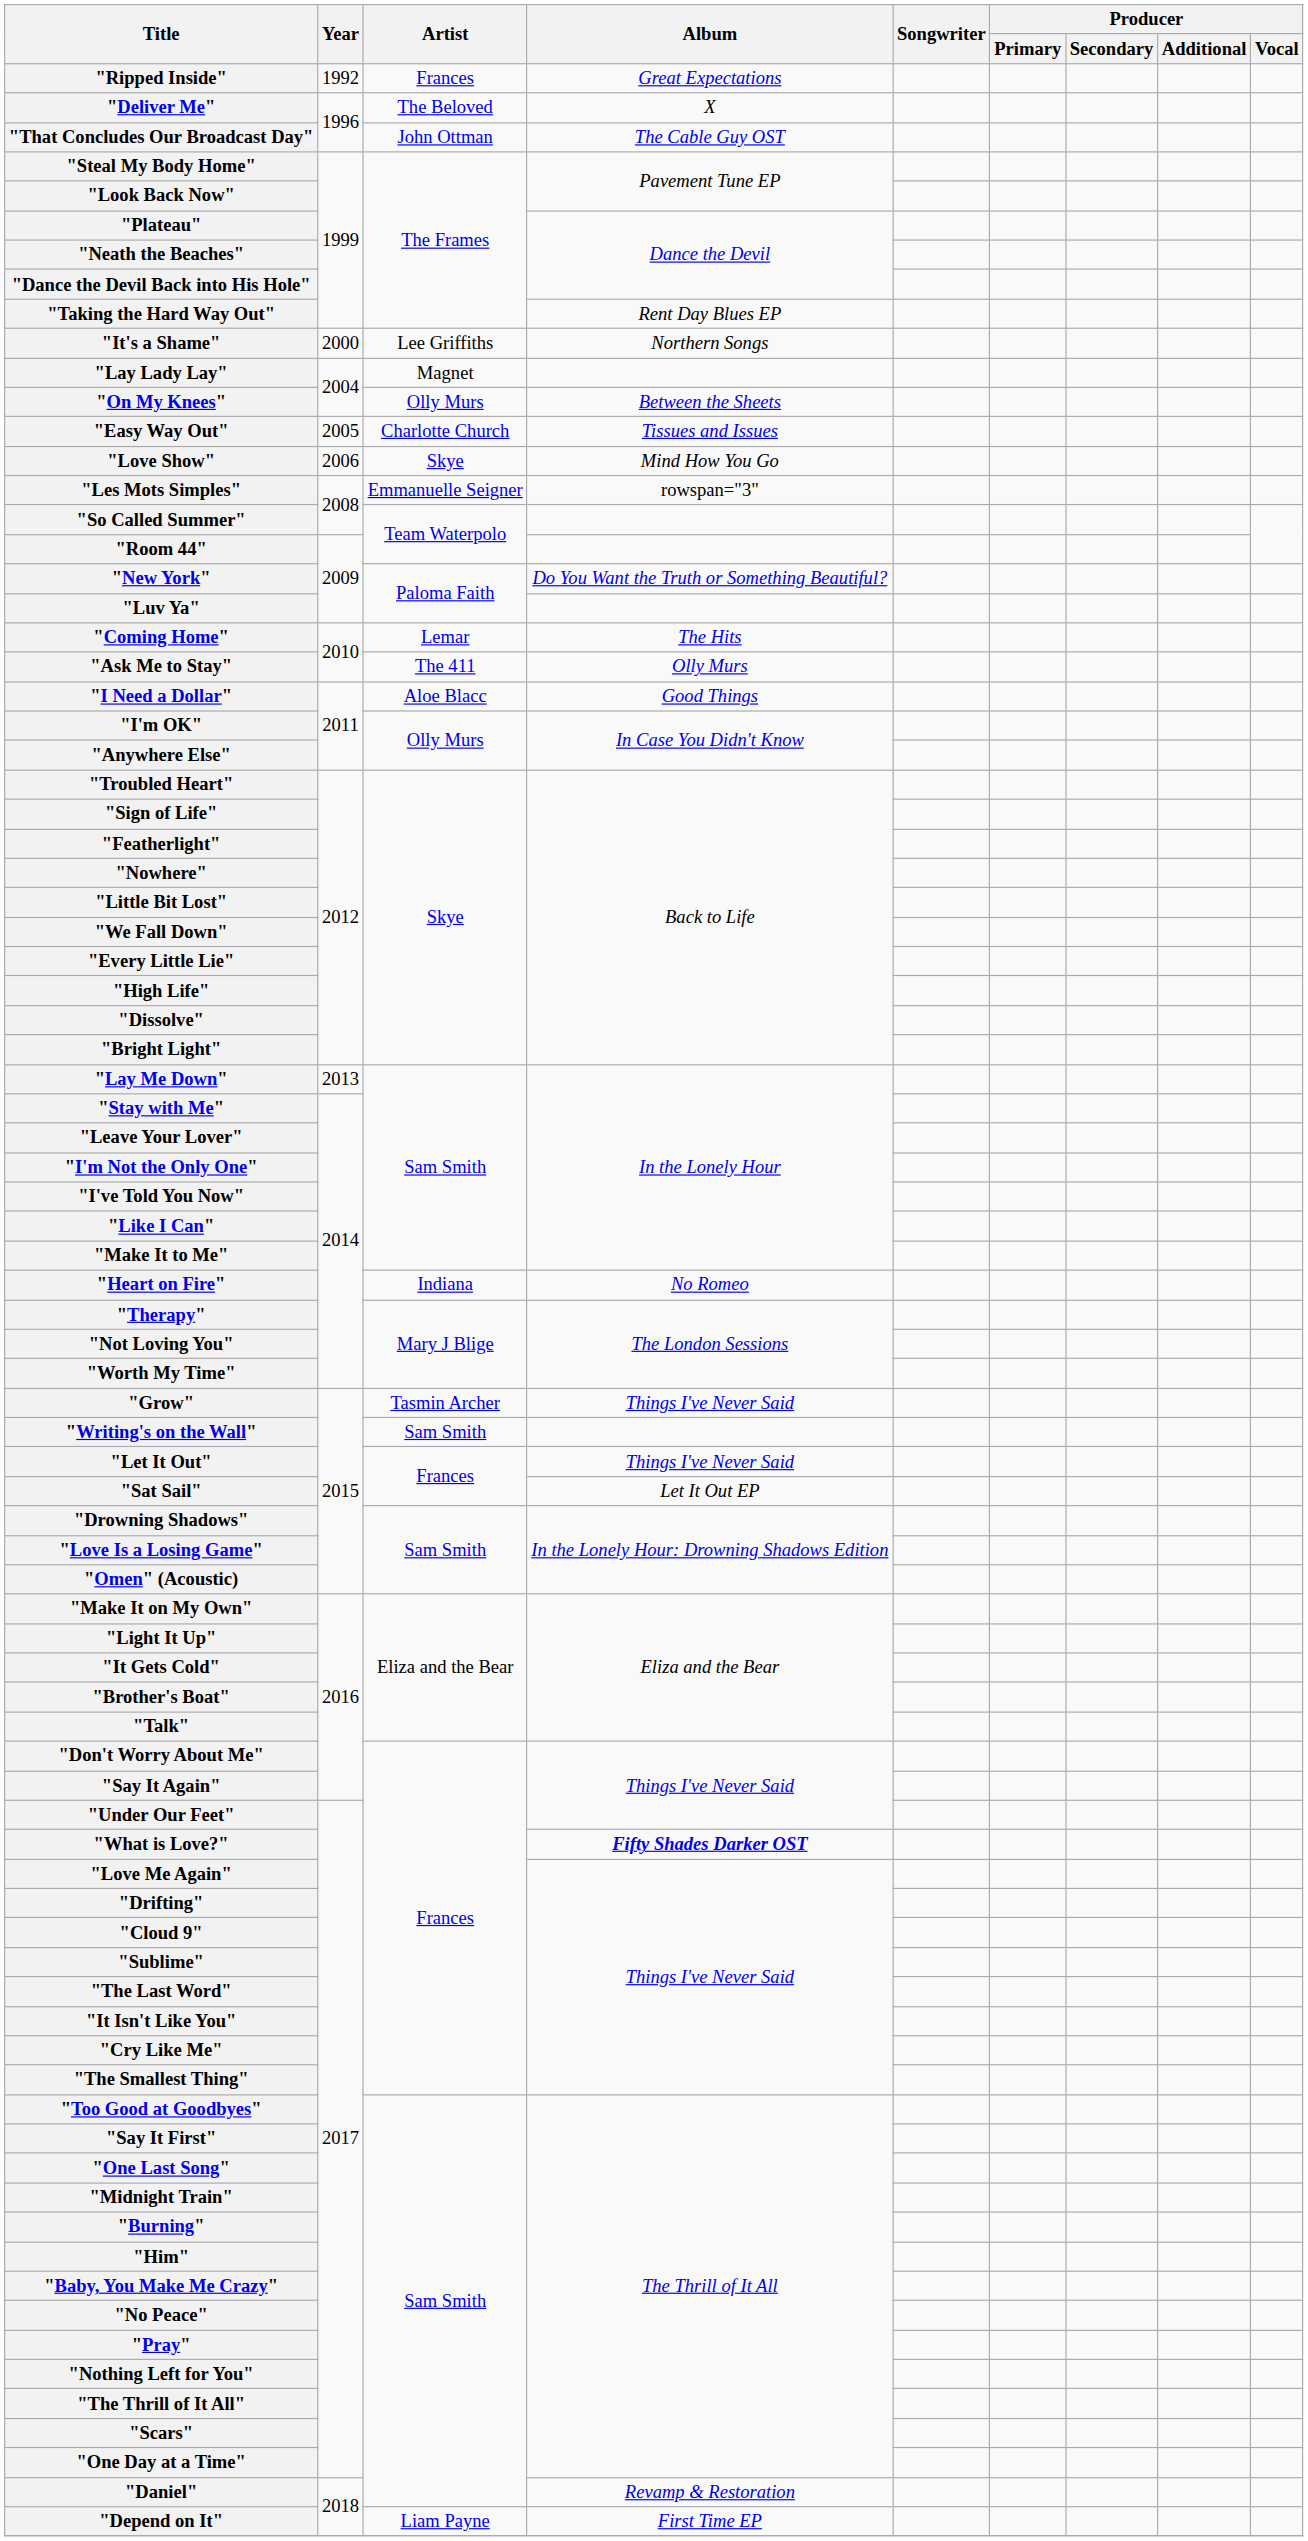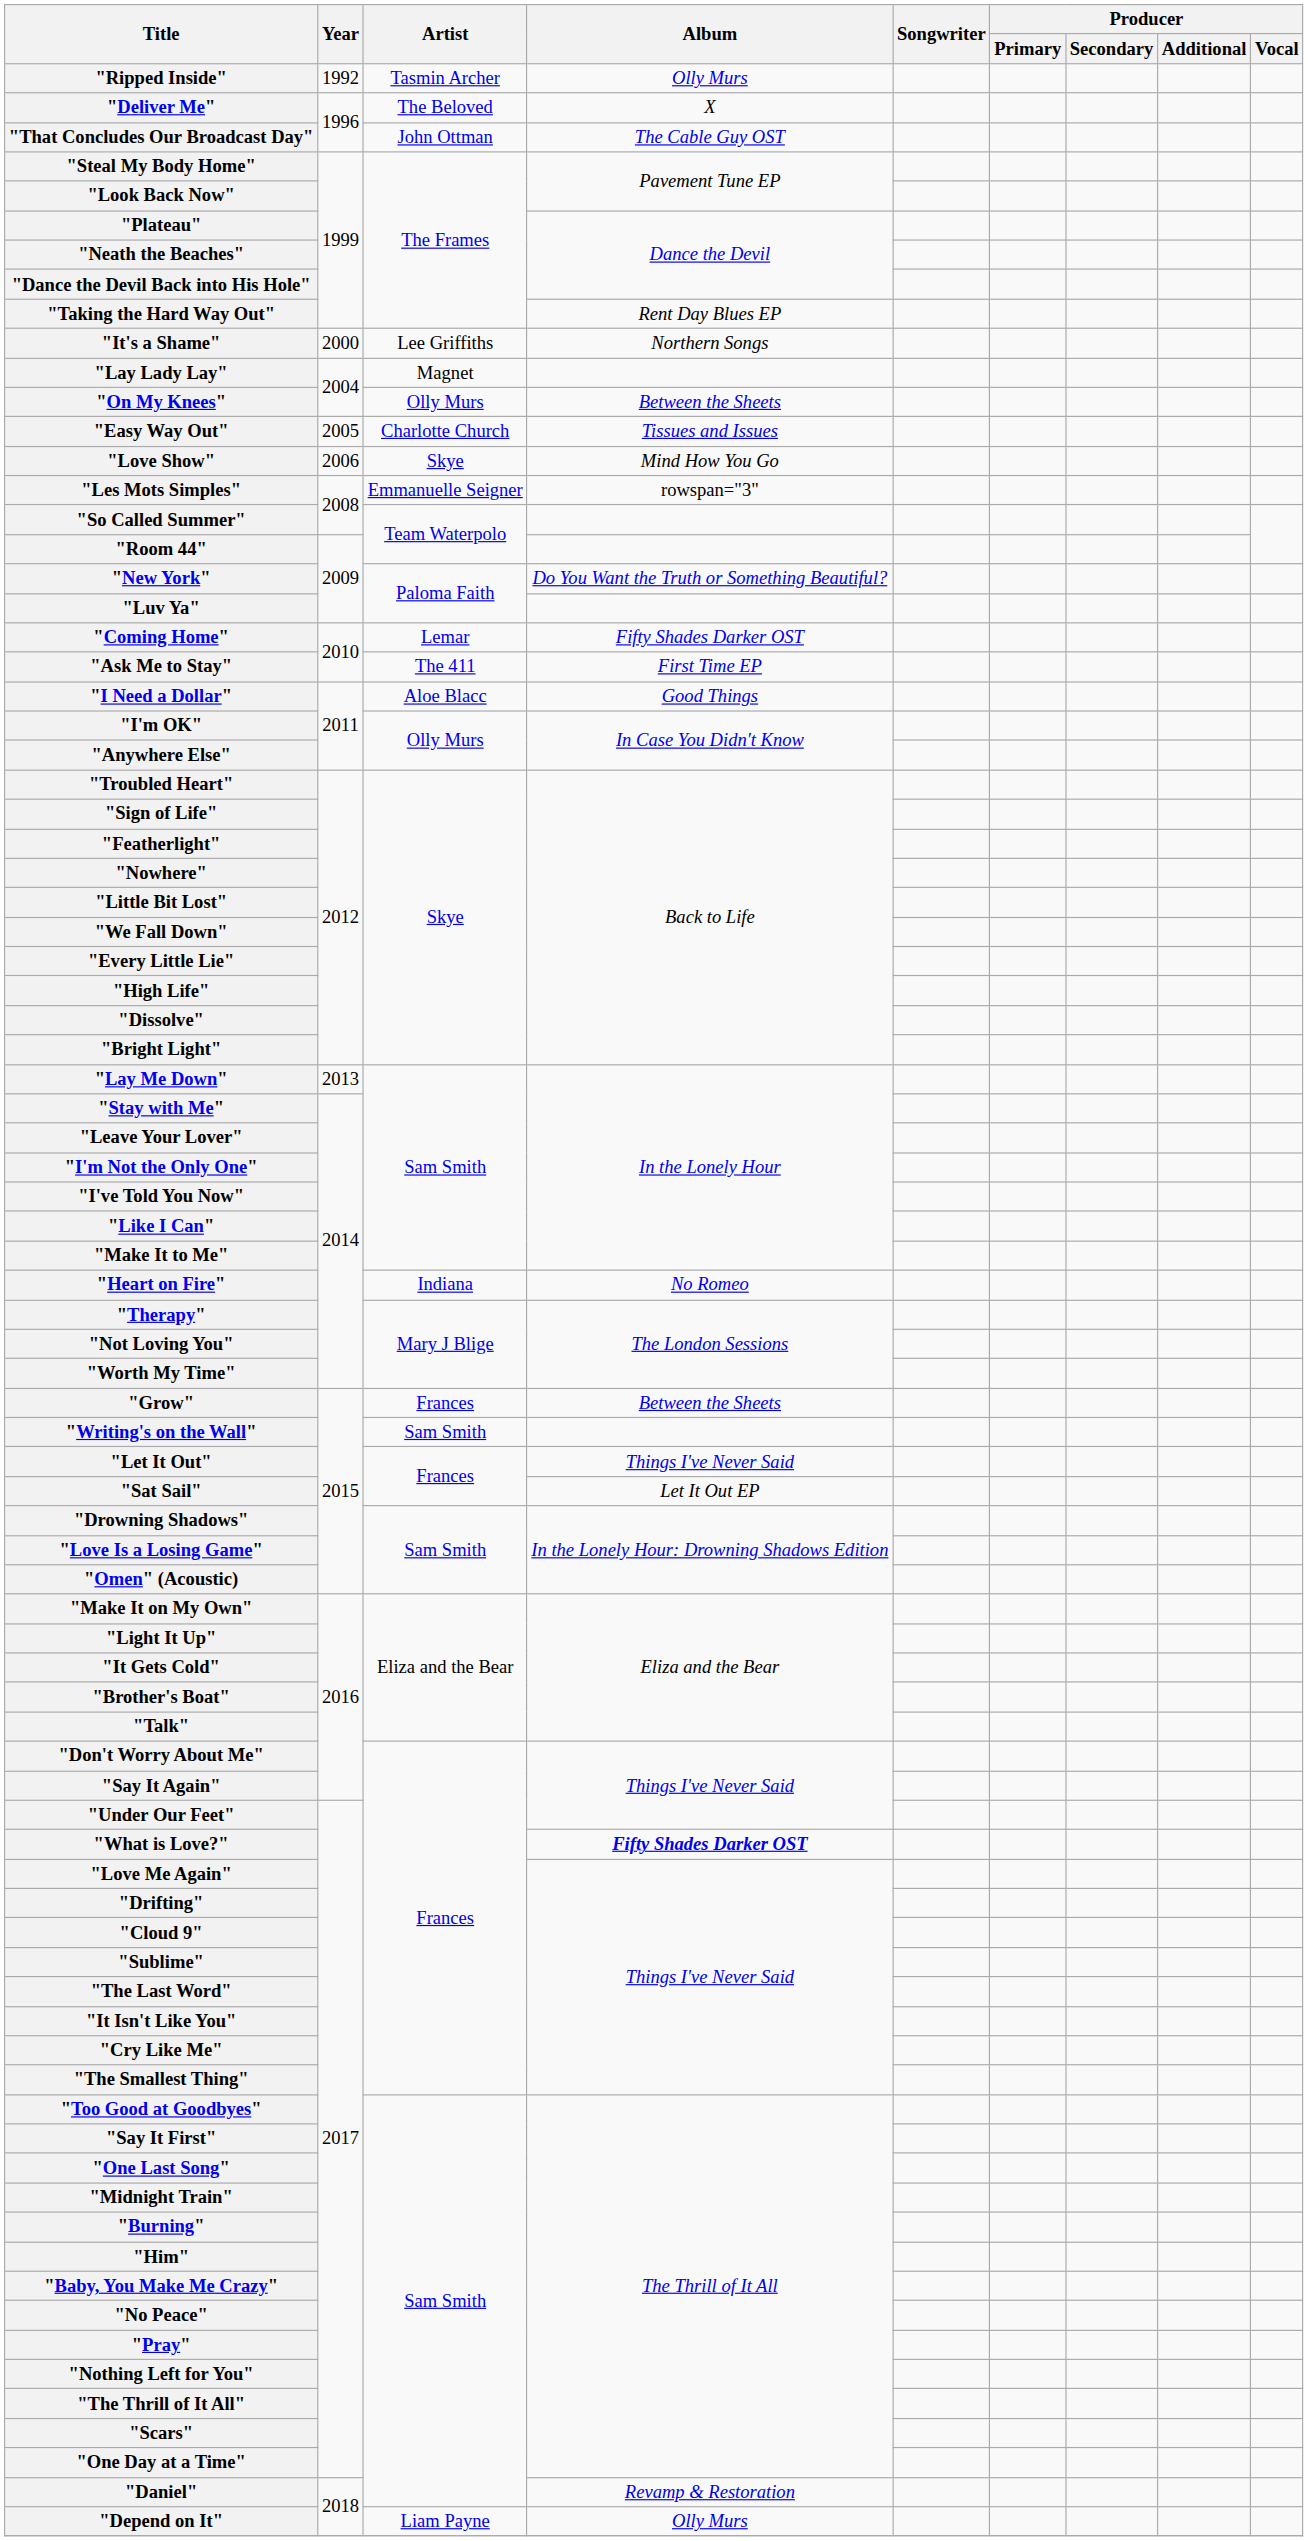"Ripped Inside" | Artist: Frances -> Tasmin Archer
"Ripped Inside" | Album: Great Expectations -> Olly Murs
"Coming Home" | Album: The Hits -> Fifty Shades Darker OST
"Ask Me to Stay" | Album: Olly Murs -> First Time EP
"Grow" | Artist: Tasmin Archer -> Frances
"Grow" | Album: Things I've Never Said -> Between the Sheets
"Depend on It" | Album: First Time EP -> Olly Murs
